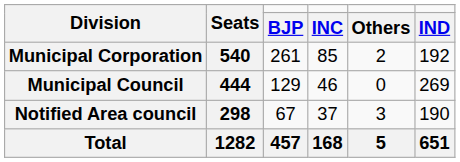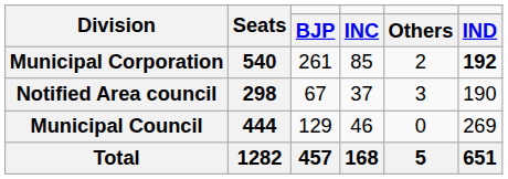Municipal Corporation | IND: normal -> bold
rows swapped: Municipal Council <-> Notified Area council
